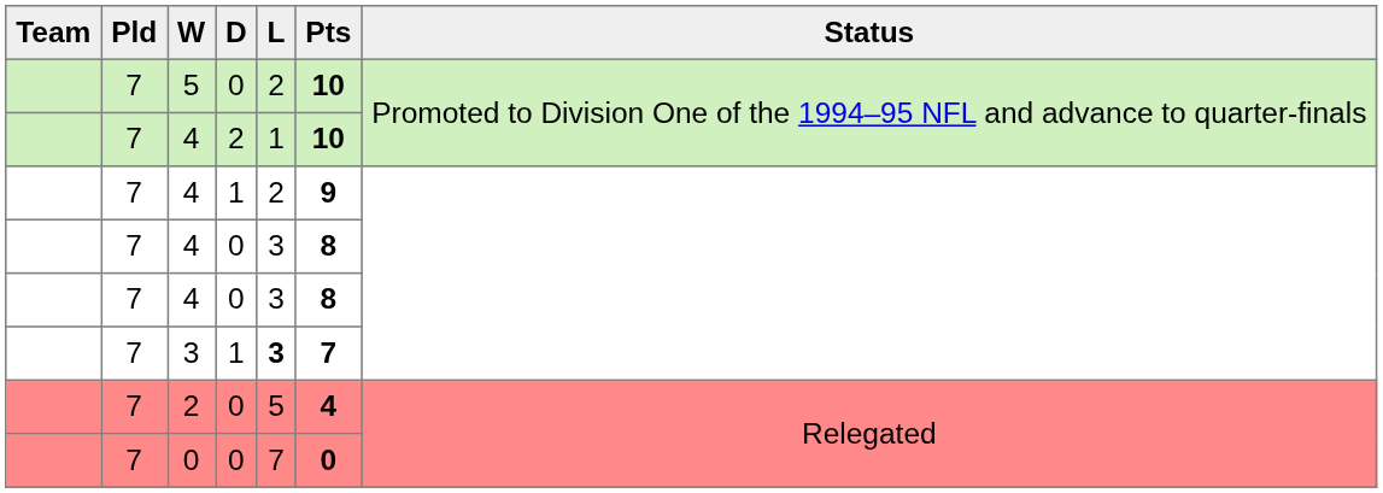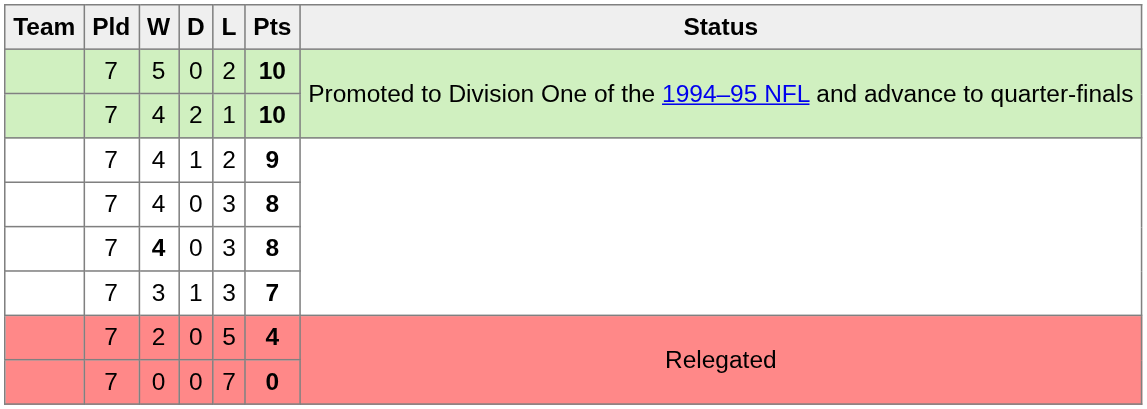row 6 | W: normal -> bold
row 7 | L: bold -> normal
